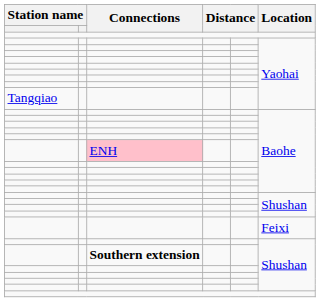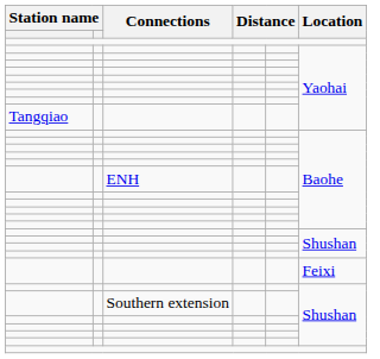ENH | Connections: pink background -> no background
Southern extension | Connections: bold -> normal
